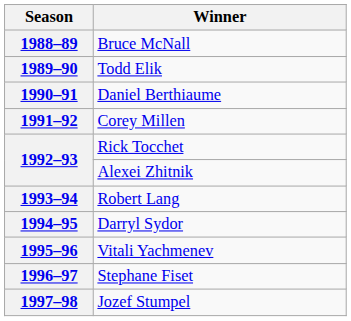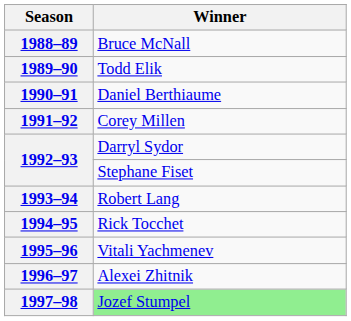row 6 | Winner: Rick Tocchet -> Darryl Sydor
row 7 | Winner: Alexei Zhitnik -> Stephane Fiset
row 9 | Winner: Darryl Sydor -> Rick Tocchet
row 11 | Winner: Stephane Fiset -> Alexei Zhitnik
row 12 | Winner: no background -> lightgreen background
